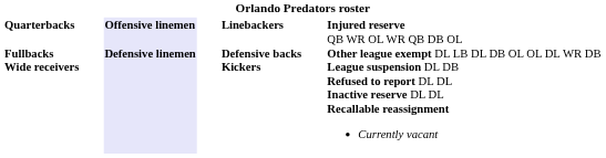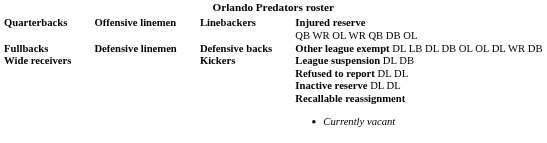Quarterbacks Fullbacks Wide receivers | column 2: lavender background -> no background
